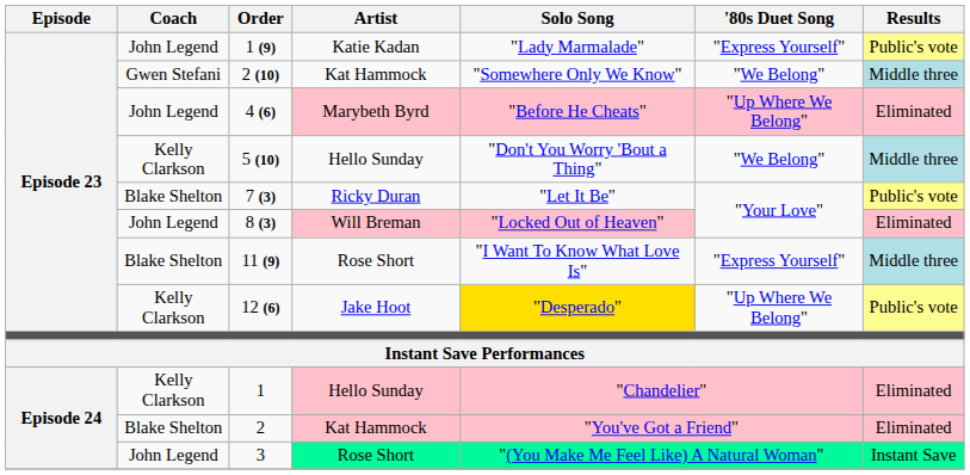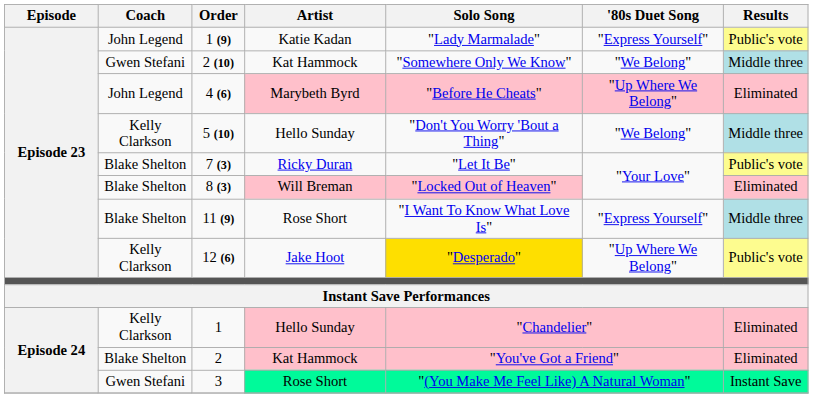8 (3) | Coach: John Legend -> Blake Shelton
3 | Coach: John Legend -> Gwen Stefani
